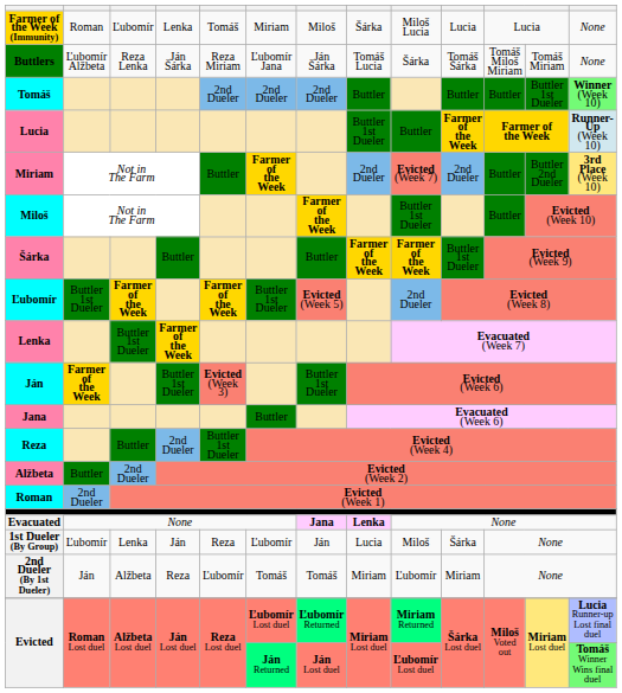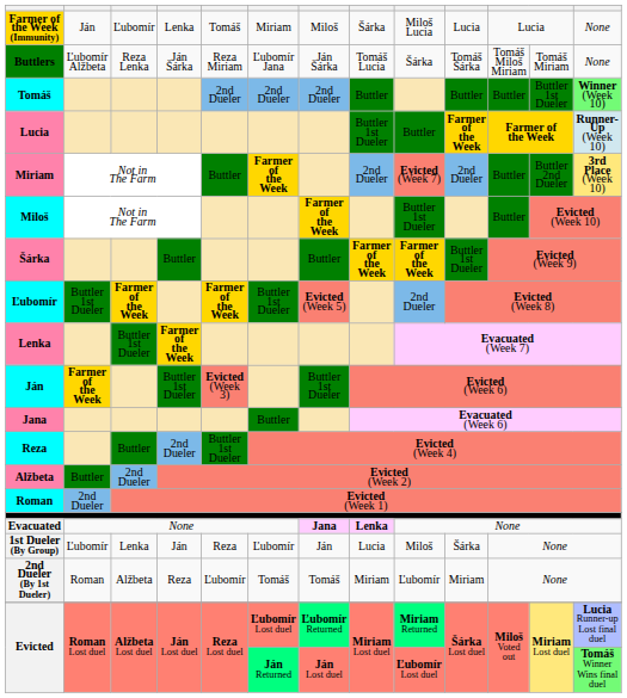Farmer of the Week (Immunity) | column 2: Roman -> Ján
2nd Dueler (By 1st Dueler) | column 2: Ján -> Roman
